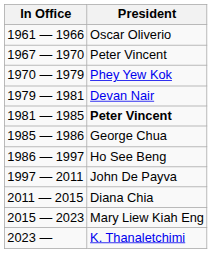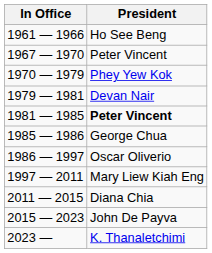row 2 | President: Oscar Oliverio -> Ho See Beng
row 8 | President: Ho See Beng -> Oscar Oliverio
row 9 | President: John De Payva -> Mary Liew Kiah Eng
row 11 | President: Mary Liew Kiah Eng -> John De Payva
